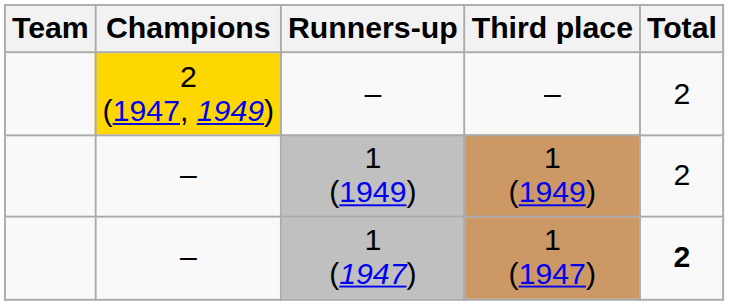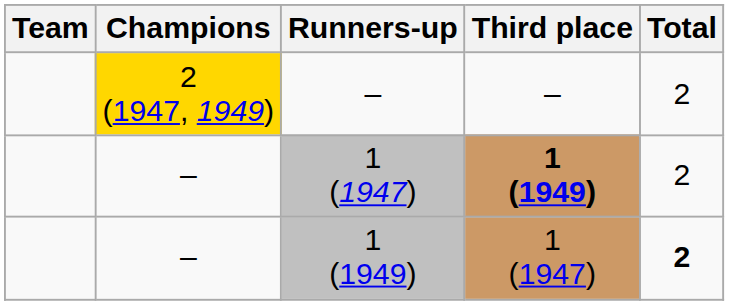row 3 | Runners-up: 1 (1949) -> 1 (1947)
row 3 | Third place: normal -> bold
row 4 | Runners-up: 1 (1947) -> 1 (1949)
